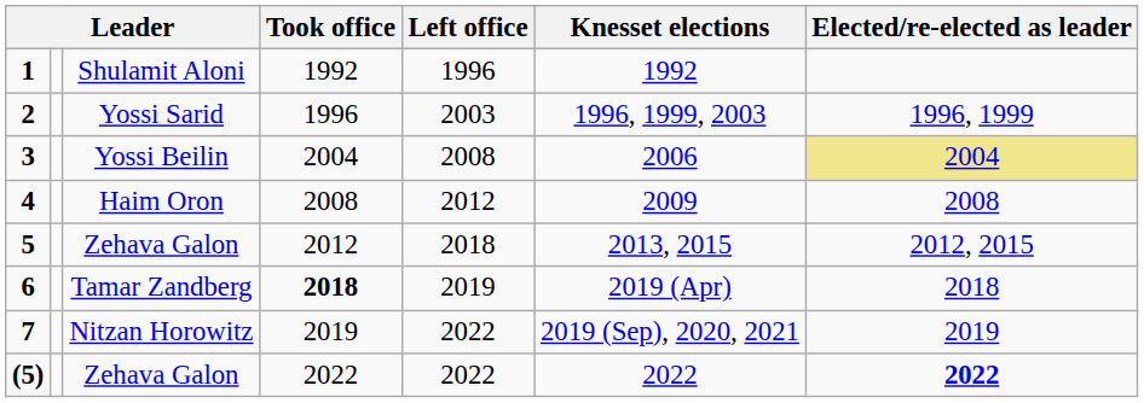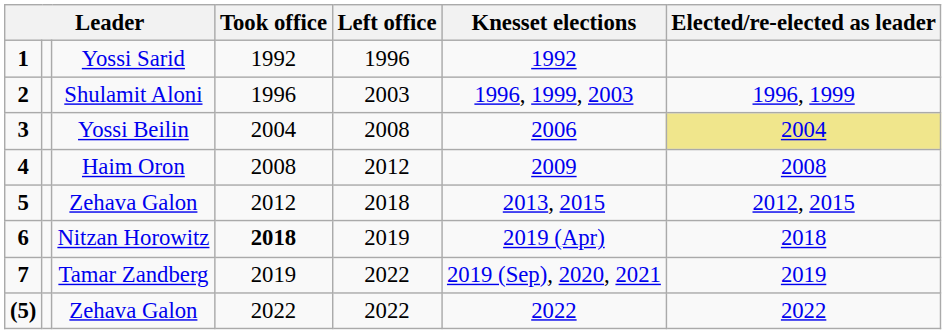1 | column 3: Shulamit Aloni -> Yossi Sarid
2 | column 3: Yossi Sarid -> Shulamit Aloni
6 | column 3: Tamar Zandberg -> Nitzan Horowitz
7 | column 3: Nitzan Horowitz -> Tamar Zandberg
(5) | Elected/re-elected as leader: bold -> normal
